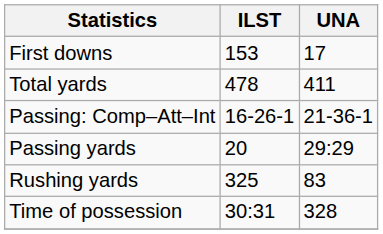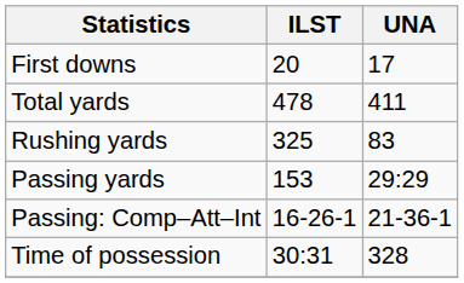First downs | ILST: 153 -> 20
rows swapped: Rushing yards <-> Passing: Comp–Att–Int
Passing yards | ILST: 20 -> 153
